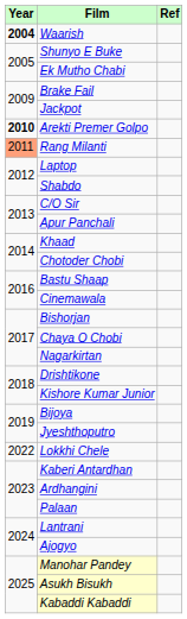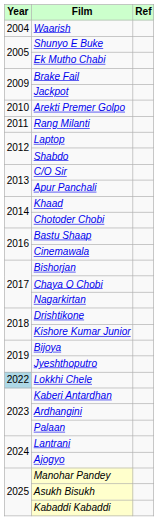Waarish | Year: bold -> normal
Arekti Premer Golpo | Year: bold -> normal
Rang Milanti | Year: lightsalmon background -> no background
Lokkhi Chele | Year: no background -> lightblue background
